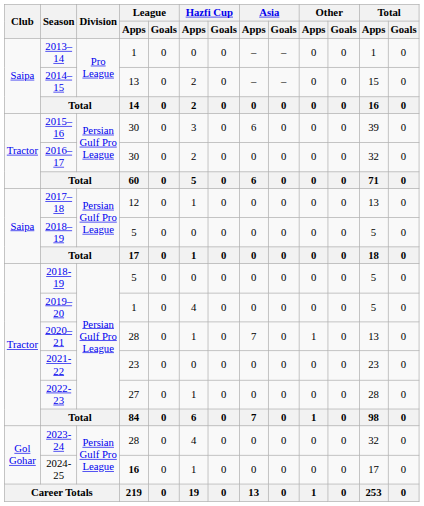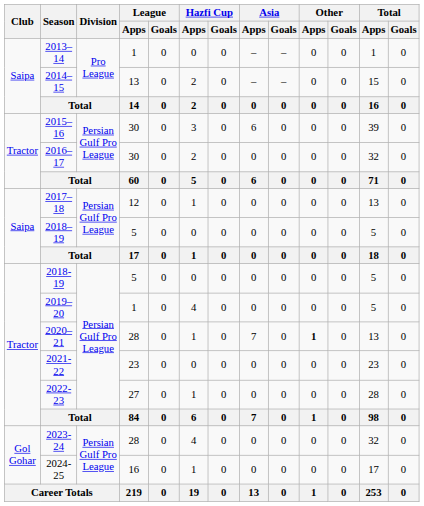2020–21 | Other / Apps: normal -> bold
2024-25 | League / Apps: bold -> normal
